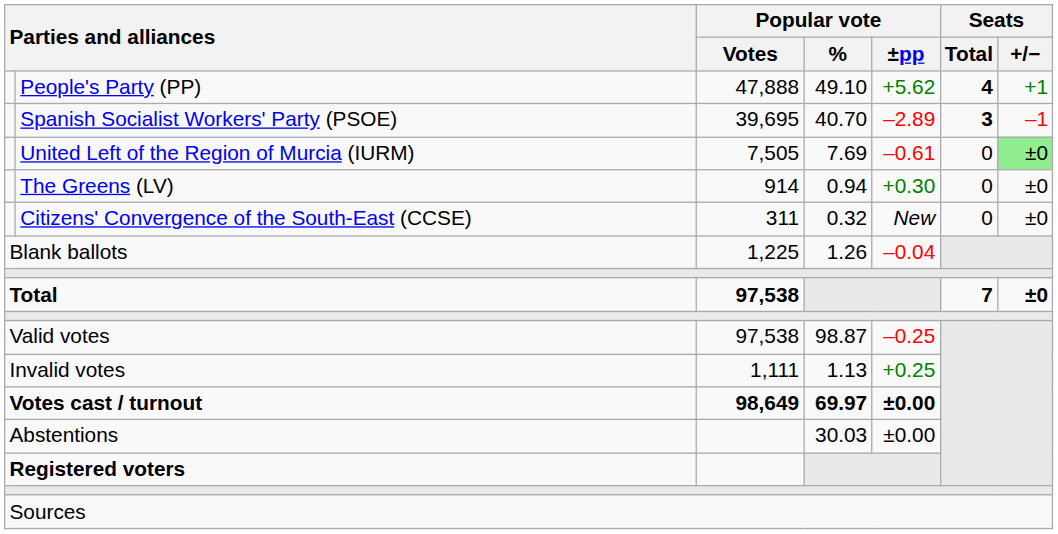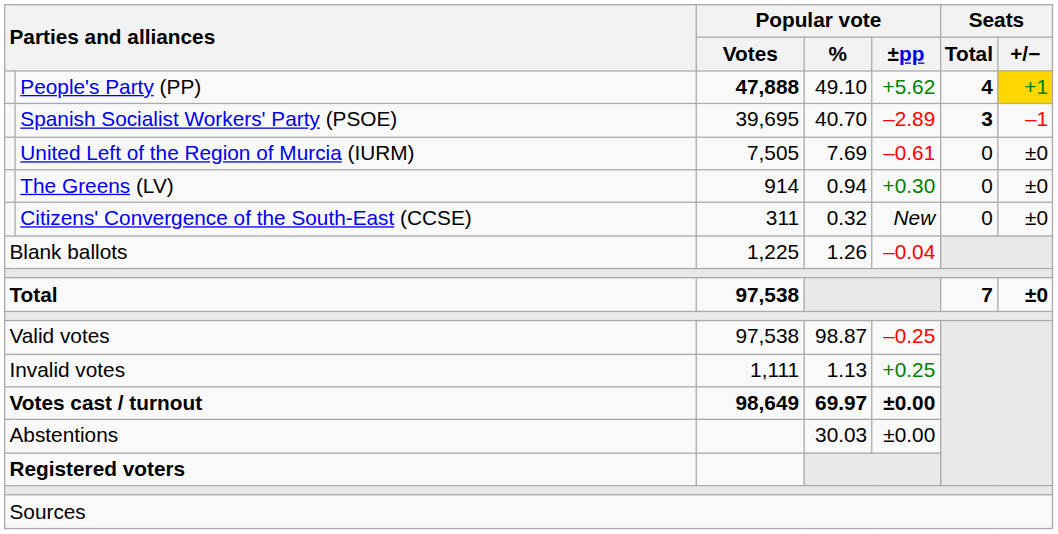People's Party (PP) | Popular vote / Votes: normal -> bold
People's Party (PP) | Seats / +/−: no background -> gold background
United Left of the Region of Murcia (IURM) | Seats / +/−: lightgreen background -> no background
